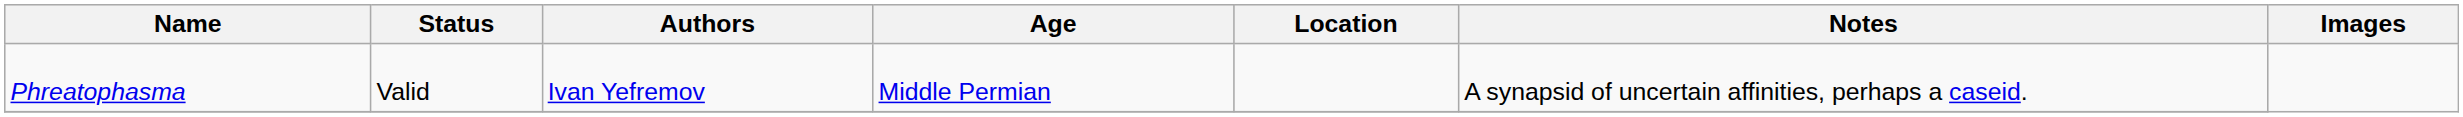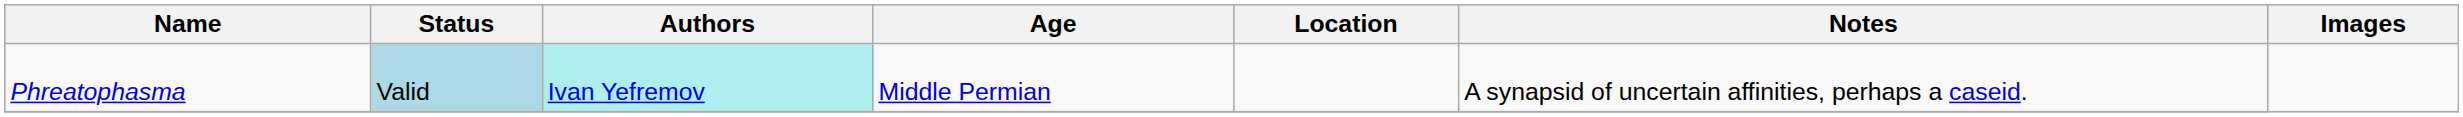Phreatophasma | Status: no background -> lightblue background
Phreatophasma | Authors: no background -> paleturquoise background
